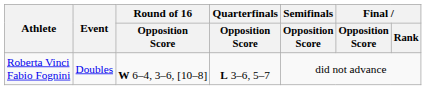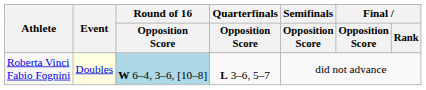Roberta Vinci Fabio Fognini | Event: no background -> lightyellow background
Roberta Vinci Fabio Fognini | Round of 16 / Opposition Score: no background -> lightblue background
